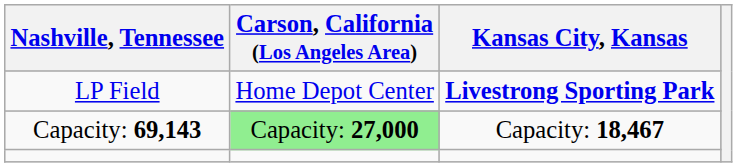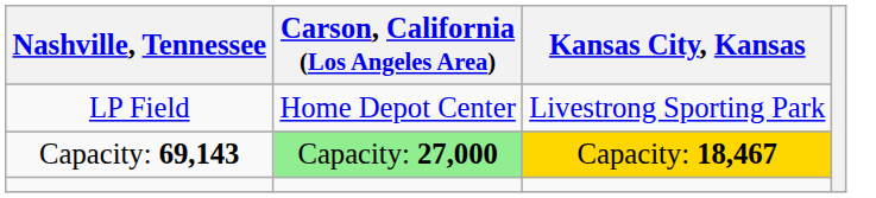LP Field | Kansas City, Kansas: bold -> normal
Capacity: 69,143 | Kansas City, Kansas: no background -> gold background
